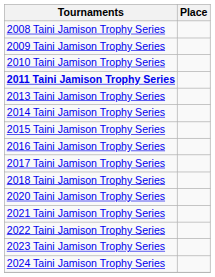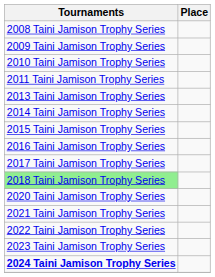2011 Taini Jamison Trophy Series | Tournaments: bold -> normal
2018 Taini Jamison Trophy Series | Tournaments: no background -> lightgreen background
2024 Taini Jamison Trophy Series | Tournaments: normal -> bold
